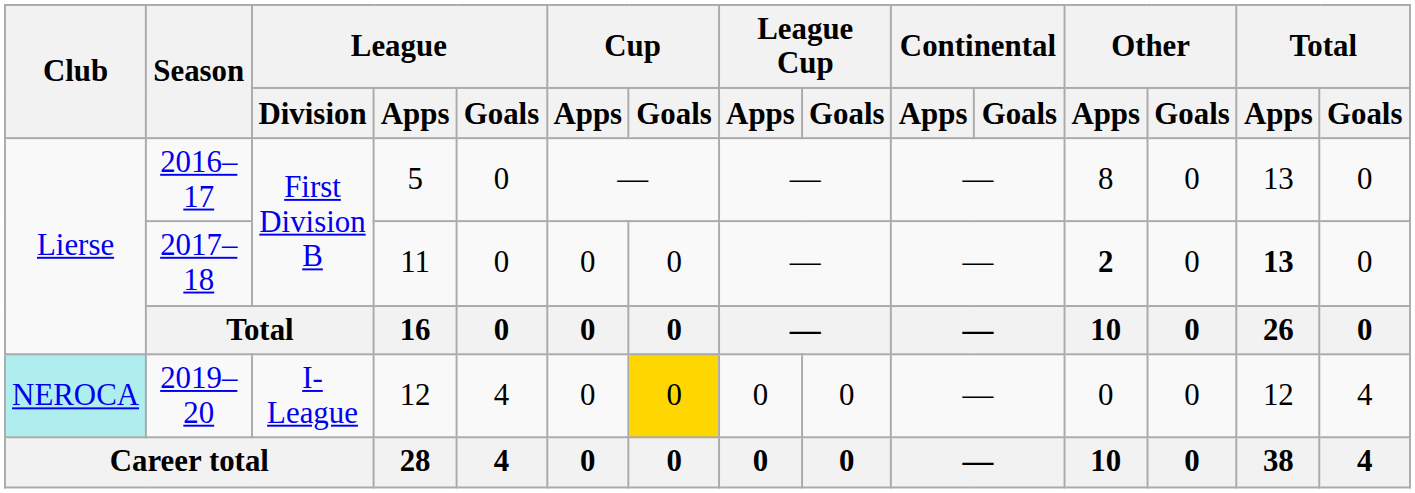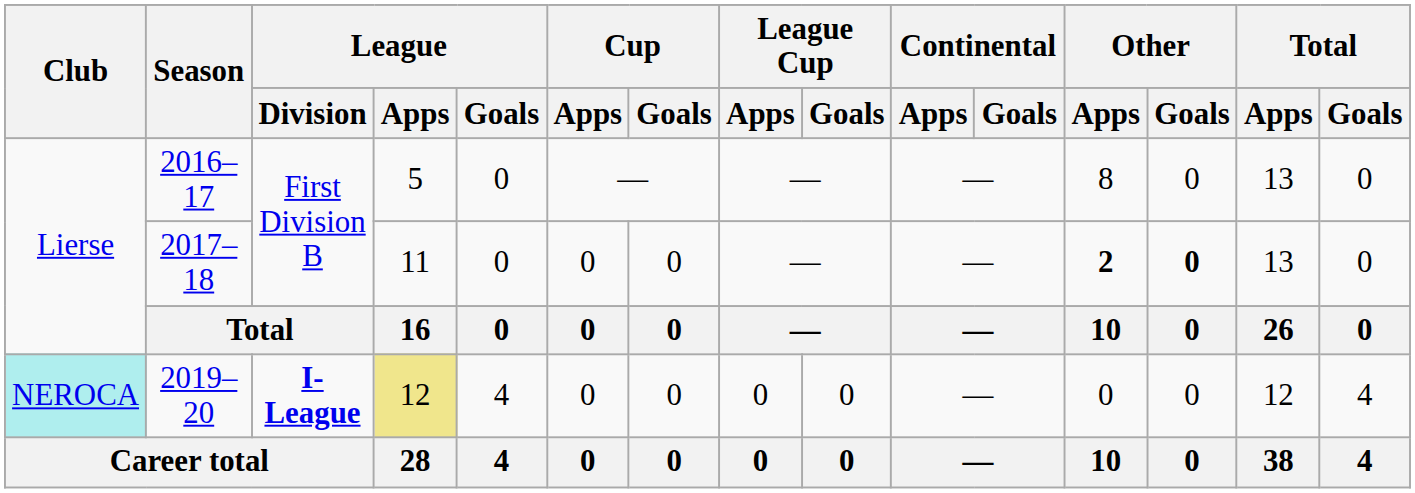2017–18 | Other / Goals: normal -> bold
2017–18 | Total / Apps: bold -> normal
2019–20 | League / Division: normal -> bold
2019–20 | League / Apps: no background -> khaki background
2019–20 | Cup / Goals: gold background -> no background
